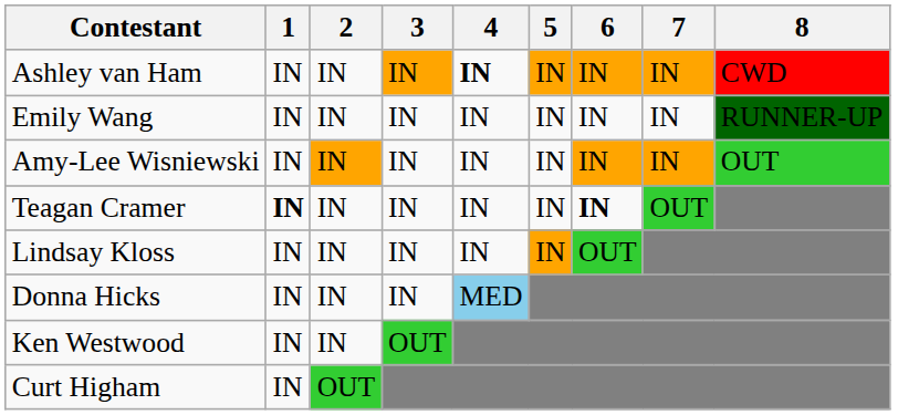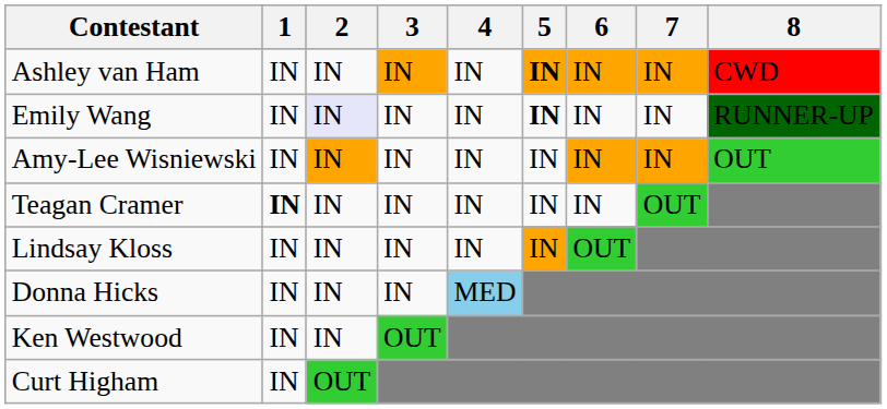Ashley van Ham | 4: bold -> normal
Ashley van Ham | 5: normal -> bold
Emily Wang | 2: no background -> lavender background
Emily Wang | 5: normal -> bold
Teagan Cramer | 6: bold -> normal
